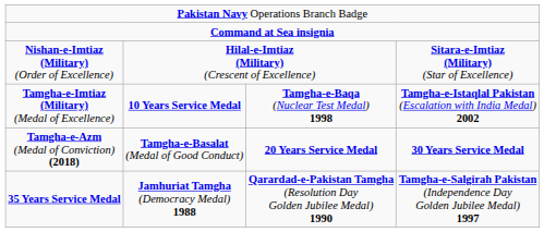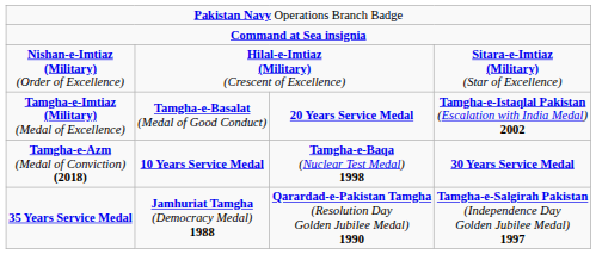Tamgha-e-Imtiaz (Military) (Medal of Excellence) | column 2: 10 Years Service Medal -> Tamgha-e-Basalat (Medal of Good Conduct)
Tamgha-e-Imtiaz (Military) (Medal of Excellence) | column 3: Tamgha-e-Baqa (Nuclear Test Medal) 1998 -> 20 Years Service Medal
Tamgha-e-Azm (Medal of Conviction) (2018) | column 2: Tamgha-e-Basalat (Medal of Good Conduct) -> 10 Years Service Medal
Tamgha-e-Azm (Medal of Conviction) (2018) | column 3: 20 Years Service Medal -> Tamgha-e-Baqa (Nuclear Test Medal) 1998
